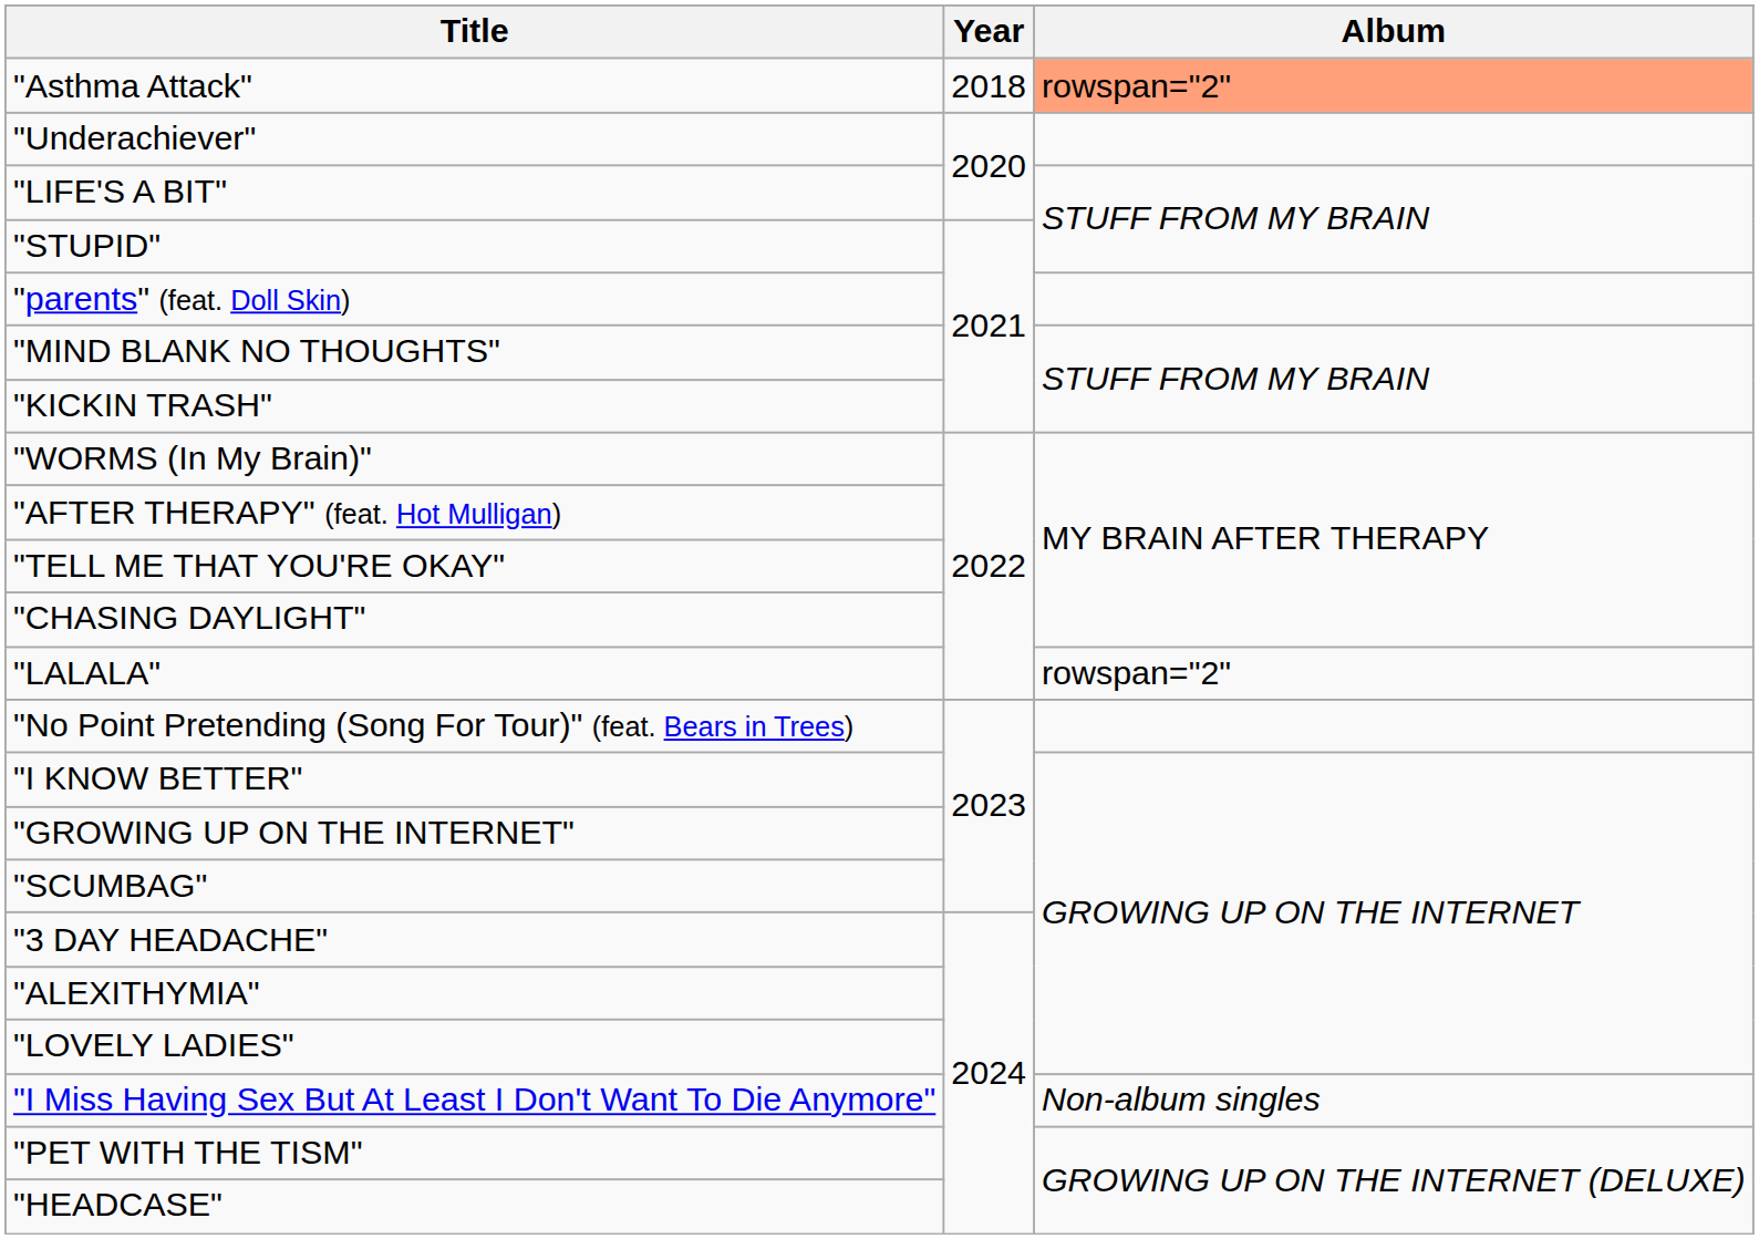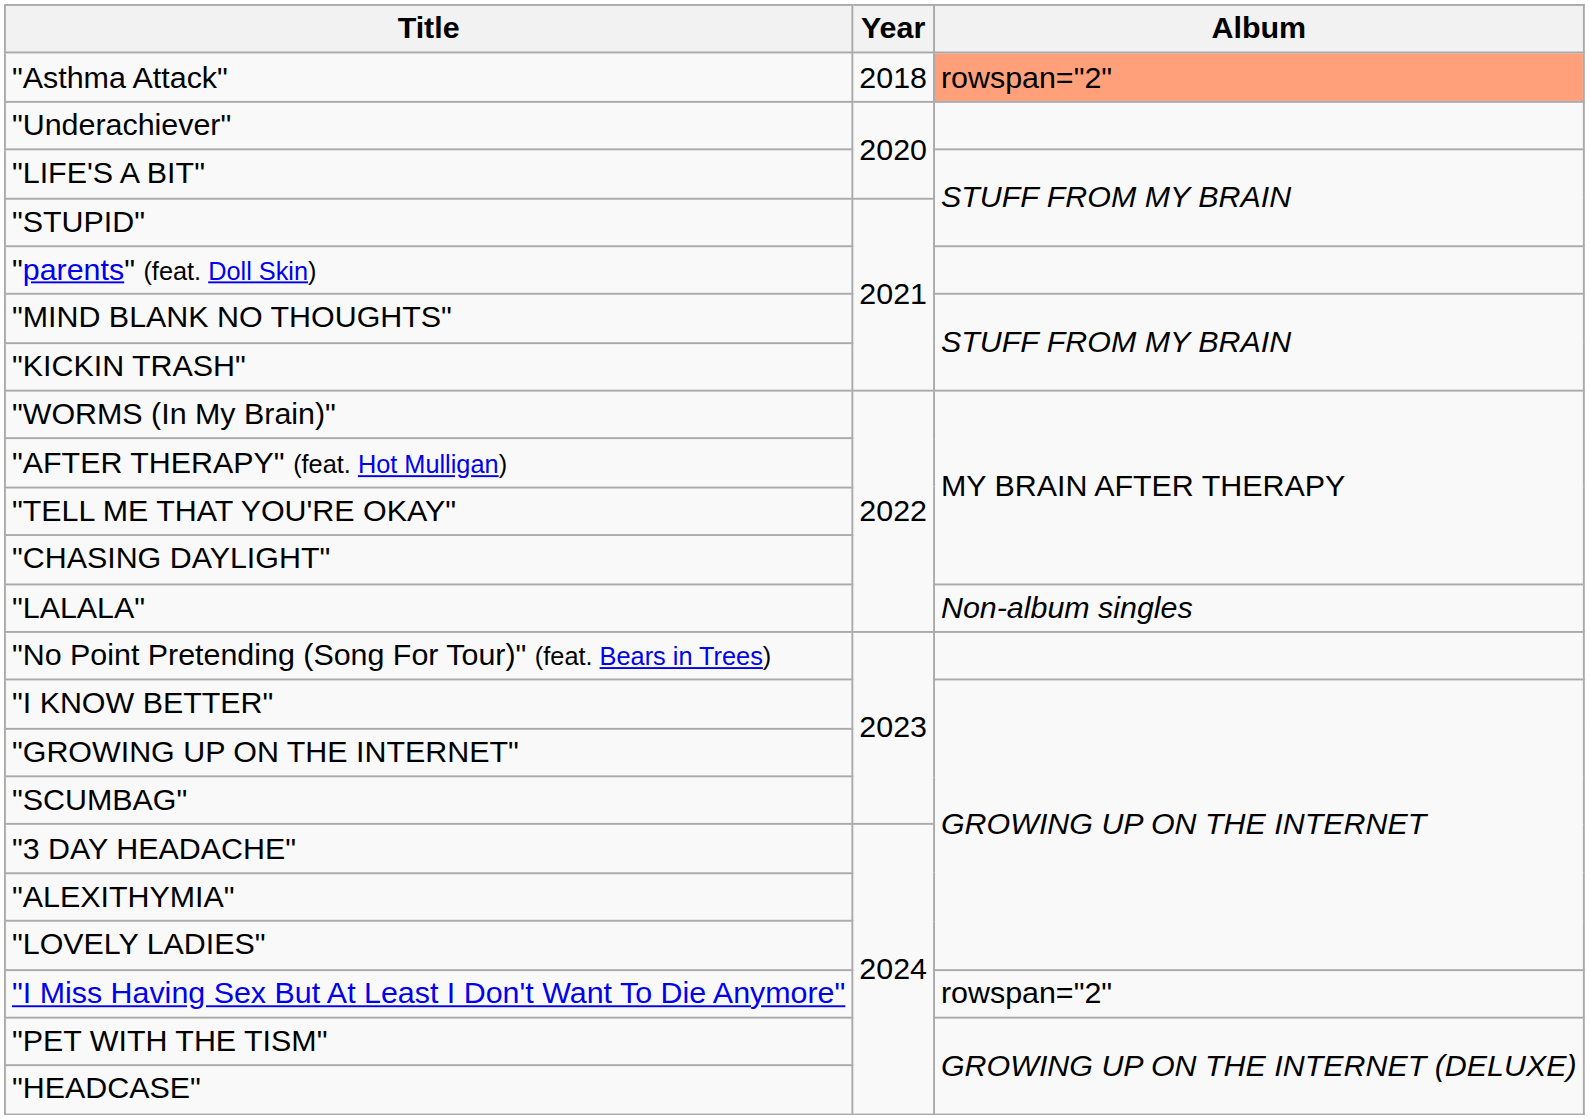"LALALA" | Album: rowspan="2" -> Non-album singles
"I Miss Having Sex But At Least I Don't Want To Die Anymore" | Album: Non-album singles -> rowspan="2"
